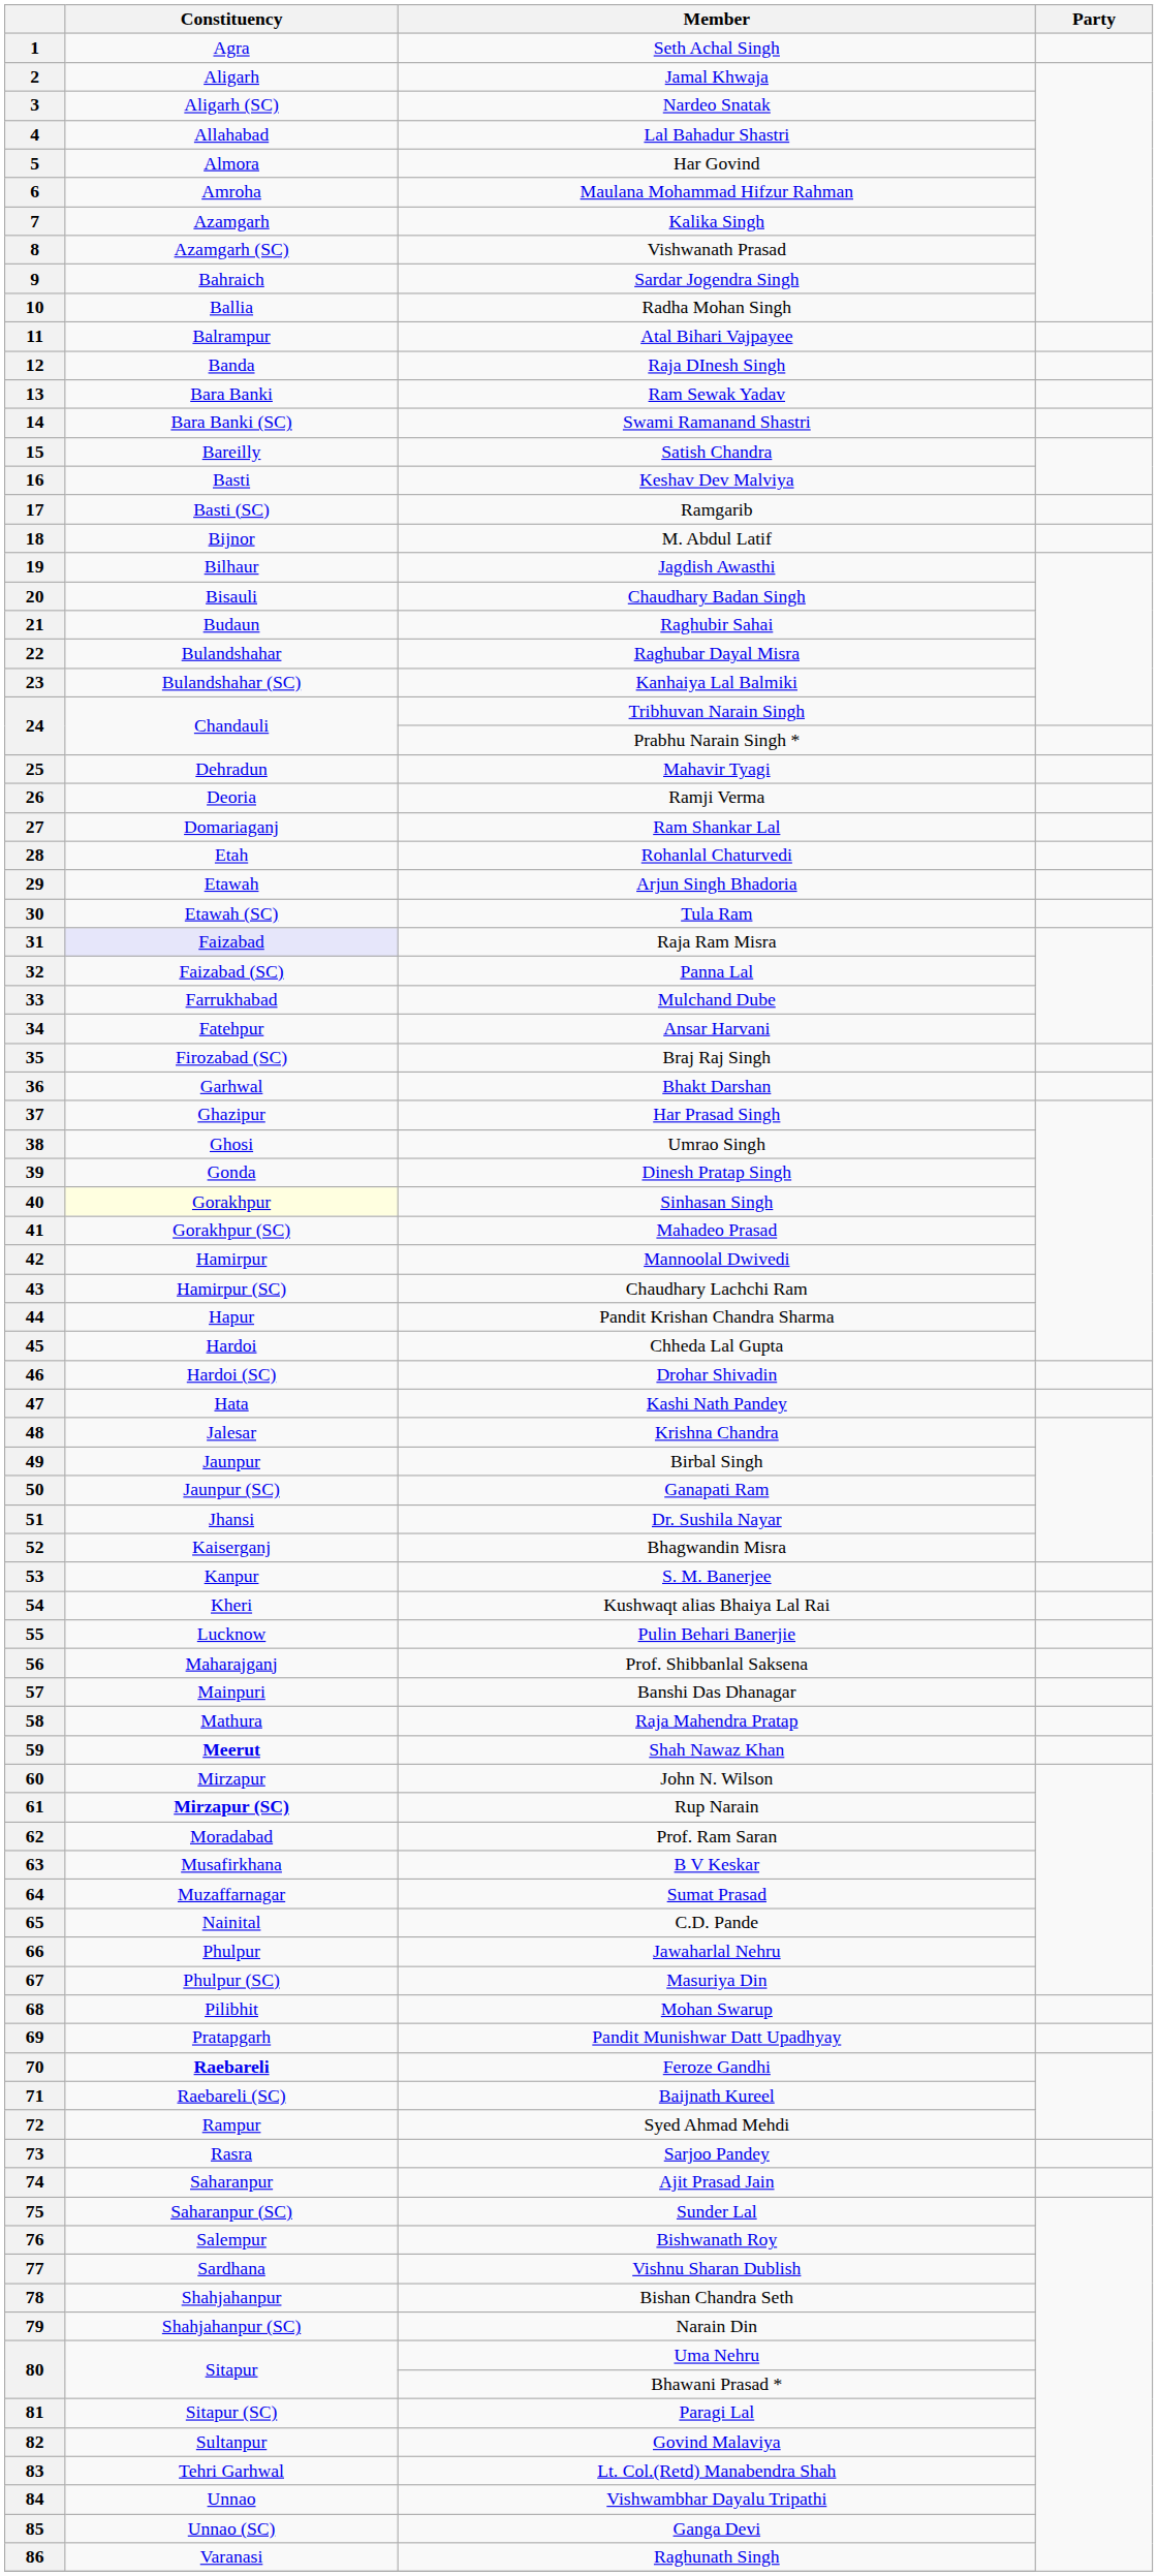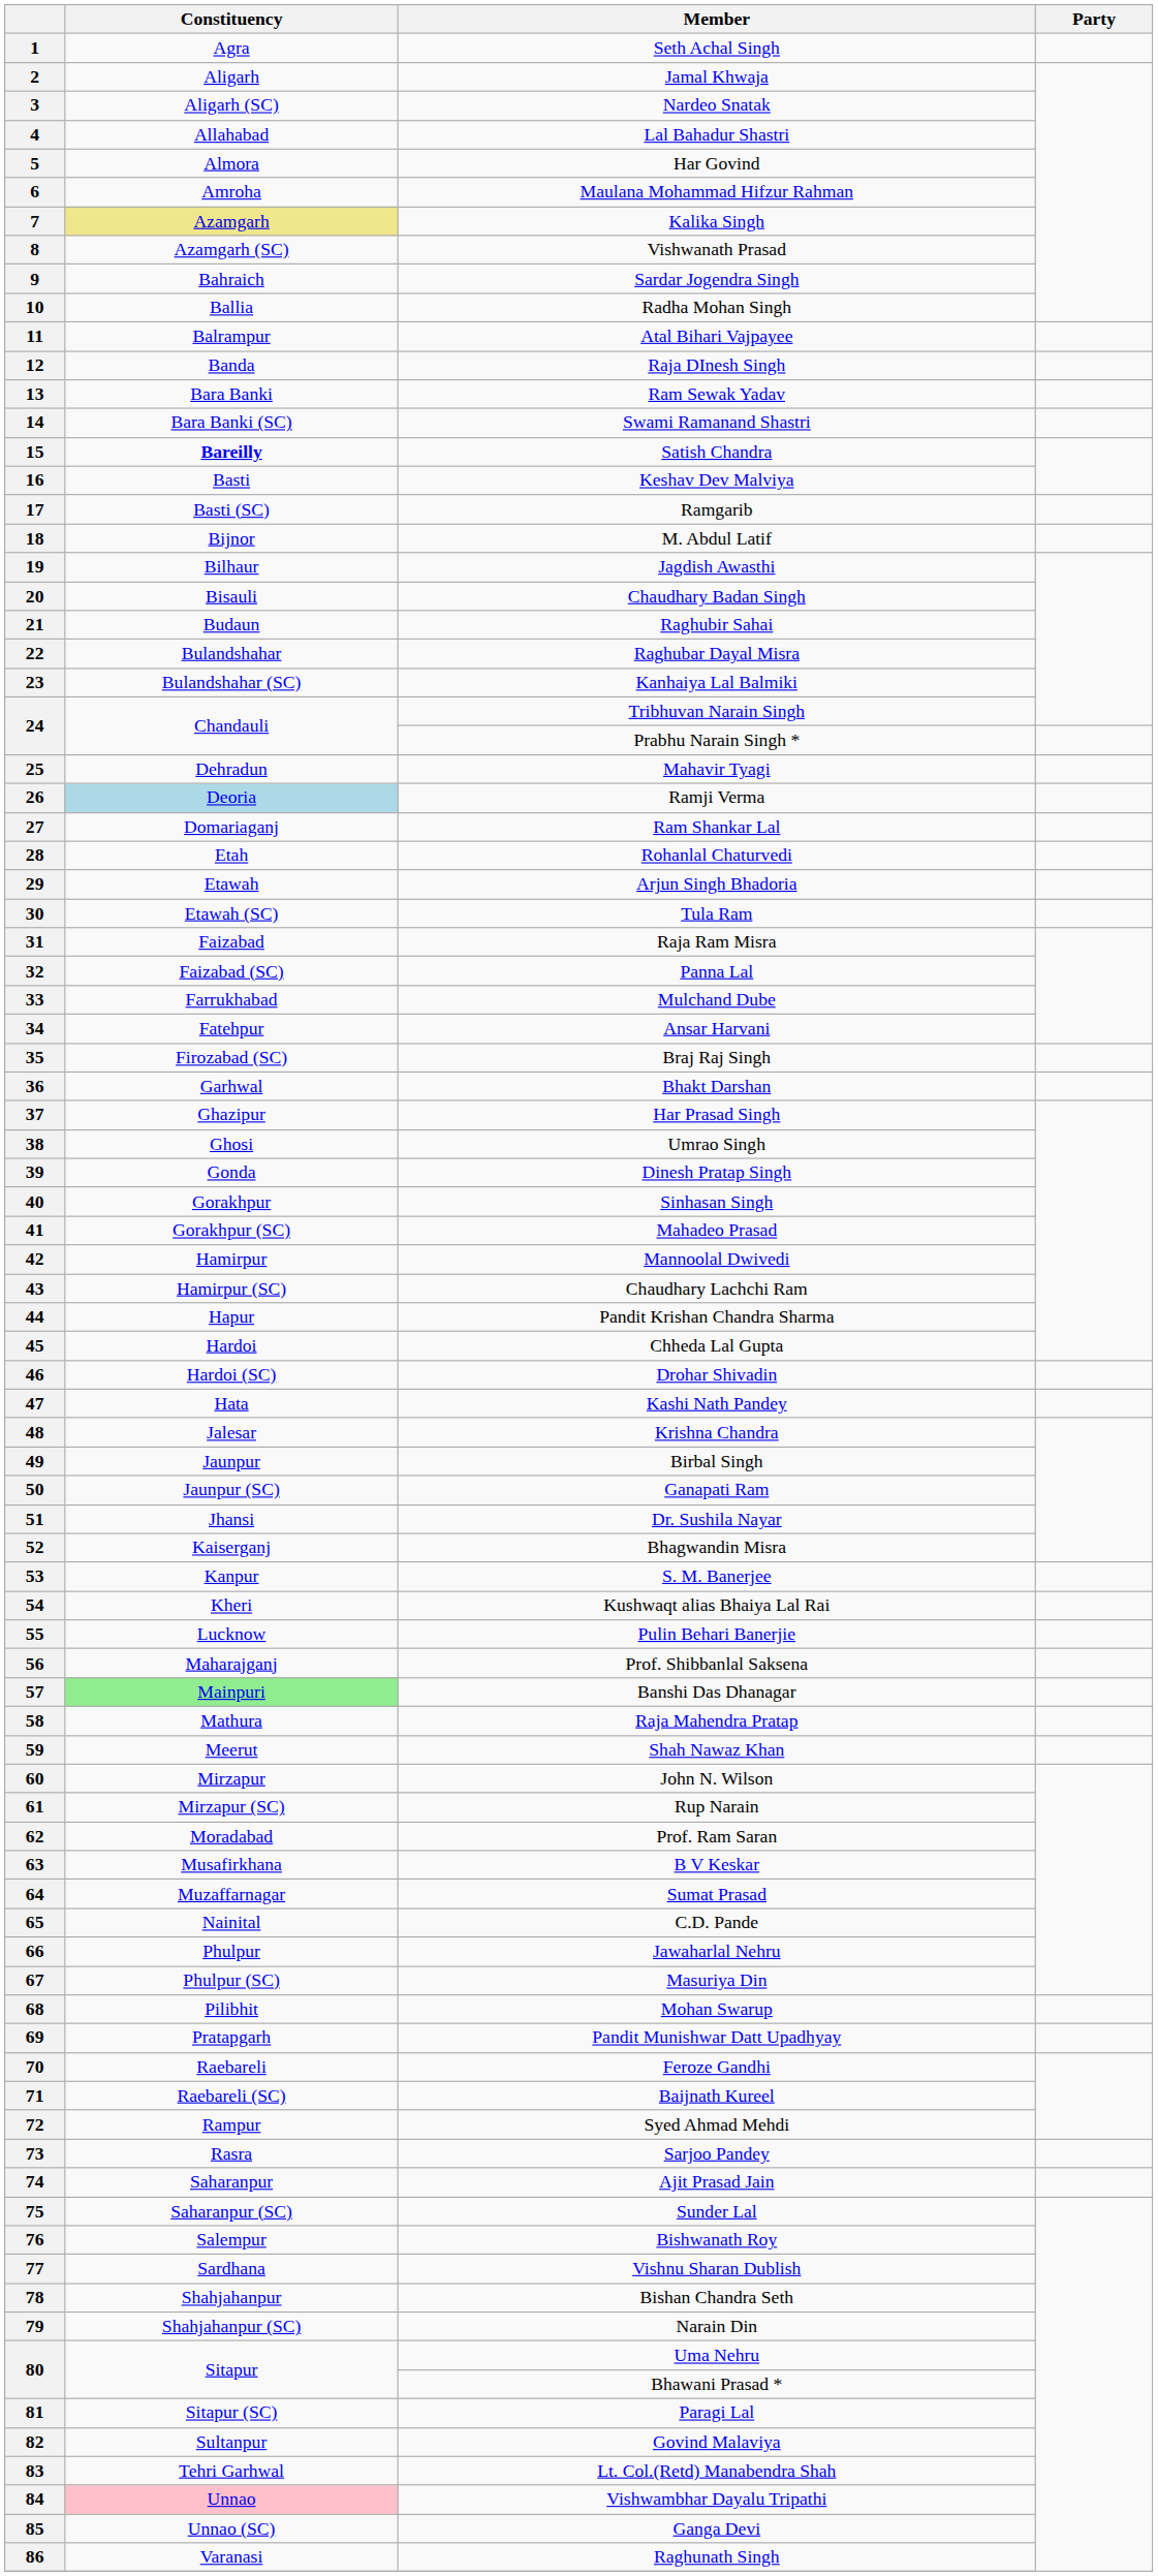7 | Constituency: no background -> khaki background
15 | Constituency: normal -> bold
26 | Constituency: no background -> lightblue background
31 | Constituency: lavender background -> no background
40 | Constituency: lightyellow background -> no background
57 | Constituency: no background -> lightgreen background
59 | Constituency: bold -> normal
61 | Constituency: bold -> normal
70 | Constituency: bold -> normal
84 | Constituency: no background -> pink background
